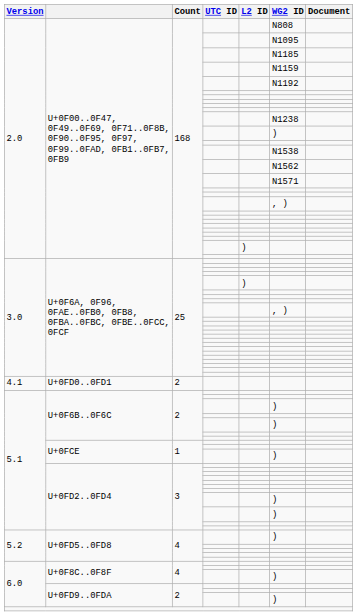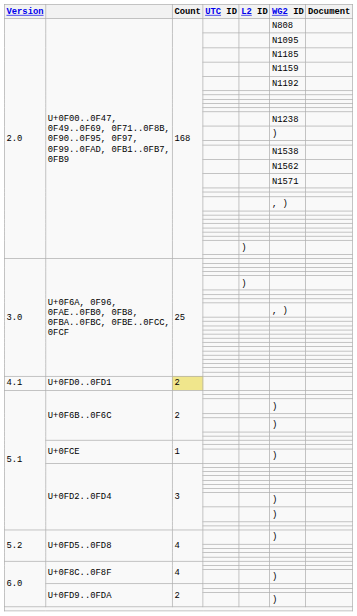U+0FD0..0FD1 | Count: no background -> khaki background
